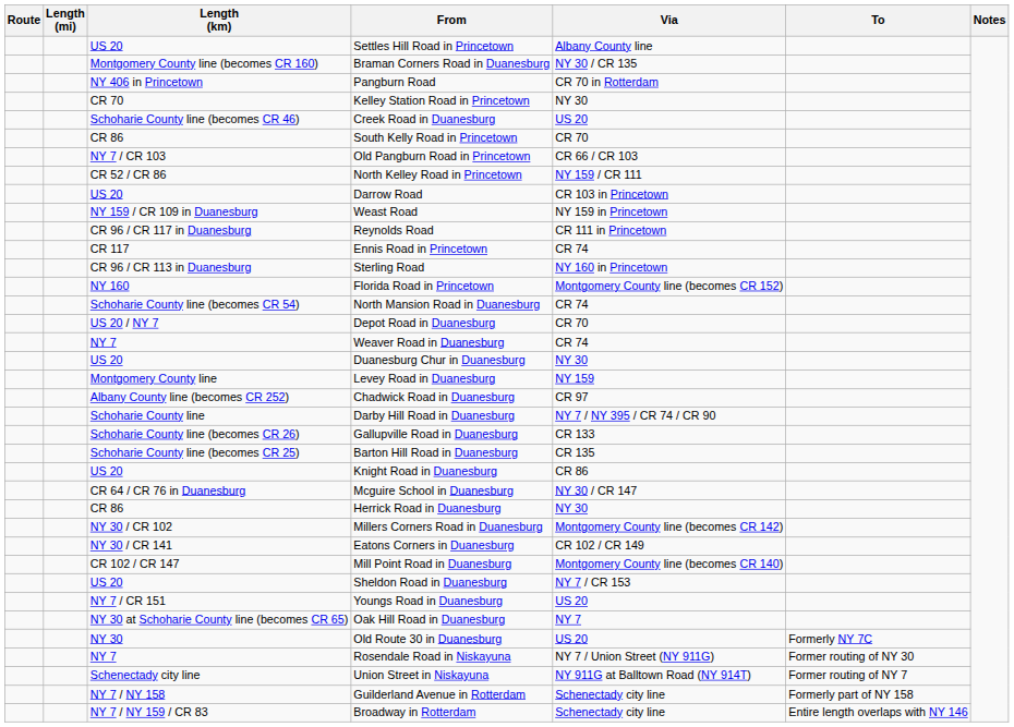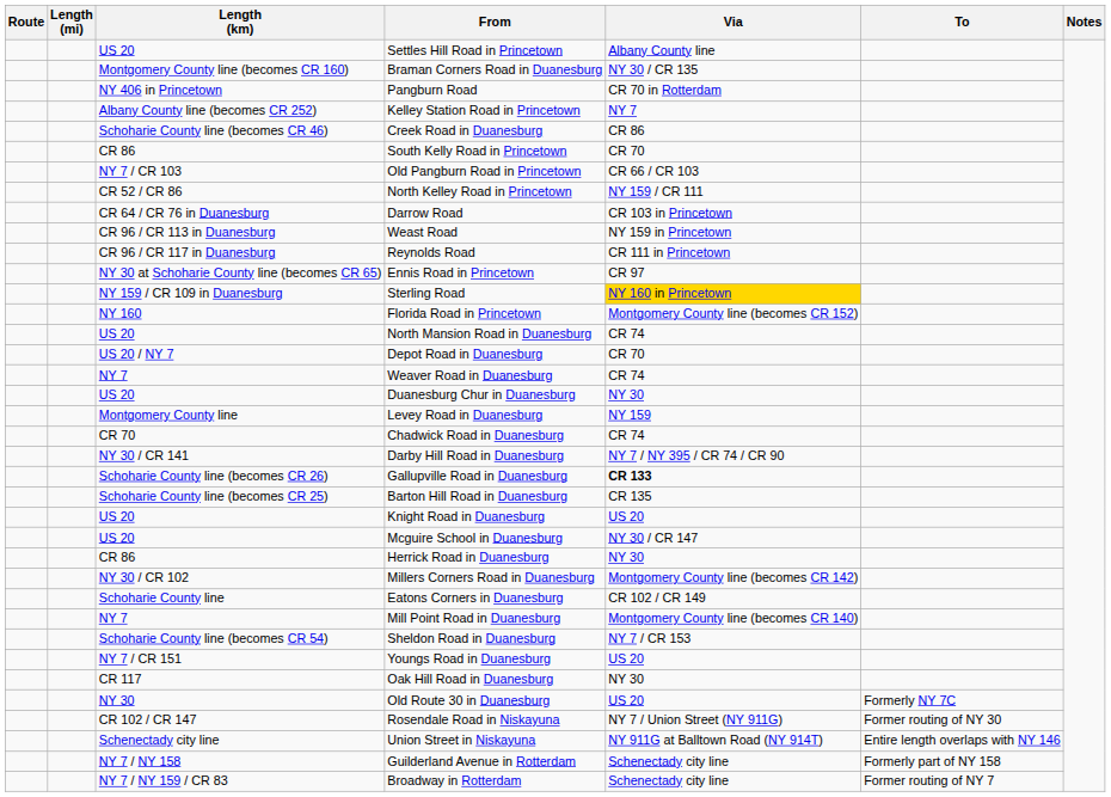Kelley Station Road in Princetown | Length (km): CR 70 -> Albany County line (becomes CR 252)
Kelley Station Road in Princetown | Via: NY 30 -> NY 7
Creek Road in Duanesburg | Via: US 20 -> CR 86
Darrow Road | Length (km): US 20 -> CR 64 / CR 76 in Duanesburg
Weast Road | Length (km): NY 159 / CR 109 in Duanesburg -> CR 96 / CR 113 in Duanesburg
Ennis Road in Princetown | Length (km): CR 117 -> NY 30 at Schoharie County line (becomes CR 65)
Ennis Road in Princetown | Via: CR 74 -> CR 97
Sterling Road | Length (km): CR 96 / CR 113 in Duanesburg -> NY 159 / CR 109 in Duanesburg
Sterling Road | Via: no background -> gold background
North Mansion Road in Duanesburg | Length (km): Schoharie County line (becomes CR 54) -> US 20
Chadwick Road in Duanesburg | Length (km): Albany County line (becomes CR 252) -> CR 70
Chadwick Road in Duanesburg | Via: CR 97 -> CR 74
Darby Hill Road in Duanesburg | Length (km): Schoharie County line -> NY 30 / CR 141
Gallupville Road in Duanesburg | Via: normal -> bold
Knight Road in Duanesburg | Via: CR 86 -> US 20
Mcguire School in Duanesburg | Length (km): CR 64 / CR 76 in Duanesburg -> US 20
Eatons Corners in Duanesburg | Length (km): NY 30 / CR 141 -> Schoharie County line
Mill Point Road in Duanesburg | Length (km): CR 102 / CR 147 -> NY 7
Sheldon Road in Duanesburg | Length (km): US 20 -> Schoharie County line (becomes CR 54)
Oak Hill Road in Duanesburg | Length (km): NY 30 at Schoharie County line (becomes CR 65) -> CR 117
Oak Hill Road in Duanesburg | Via: NY 7 -> NY 30
Rosendale Road in Niskayuna | Length (km): NY 7 -> CR 102 / CR 147
Union Street in Niskayuna | To: Former routing of NY 7 -> Entire length overlaps with NY 146
Broadway in Rotterdam | To: Entire length overlaps with NY 146 -> Former routing of NY 7
